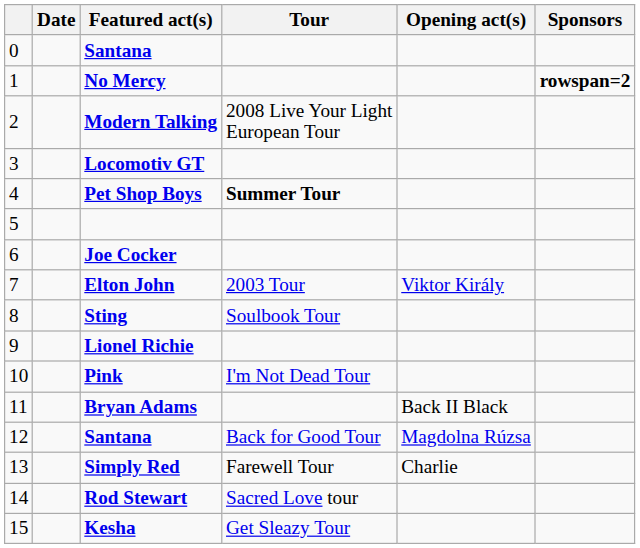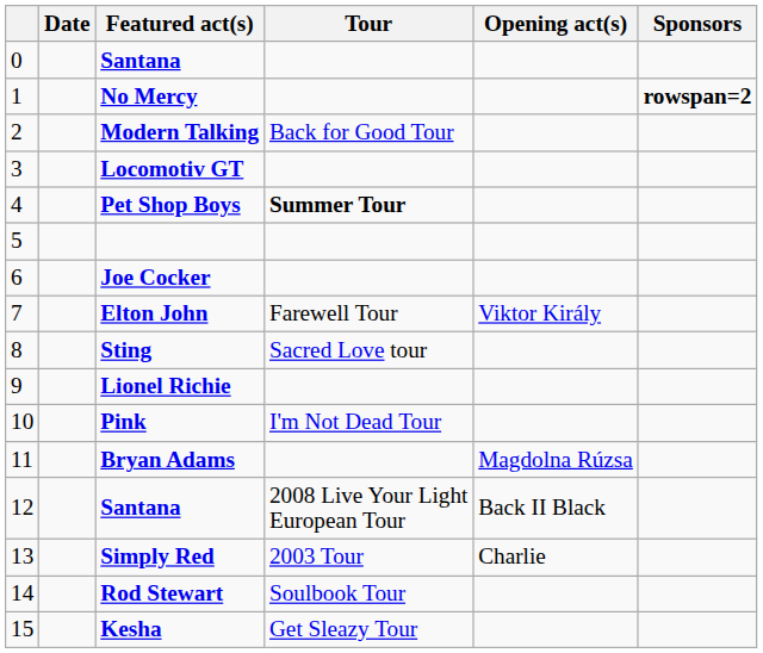Modern Talking | Tour: 2008 Live Your Light European Tour -> Back for Good Tour
Elton John | Tour: 2003 Tour -> Farewell Tour
Sting | Tour: Soulbook Tour -> Sacred Love tour
Bryan Adams | Opening act(s): Back II Black -> Magdolna Rúzsa
12 / Santana | Tour: Back for Good Tour -> 2008 Live Your Light European Tour
12 / Santana | Opening act(s): Magdolna Rúzsa -> Back II Black
Simply Red | Tour: Farewell Tour -> 2003 Tour
Rod Stewart | Tour: Sacred Love tour -> Soulbook Tour
